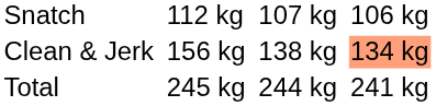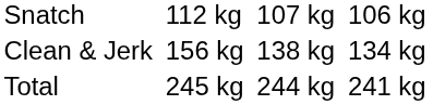Clean & Jerk | column 4: lightsalmon background -> no background
